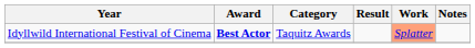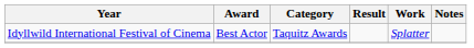Idyllwild International Festival of Cinema | Award: bold -> normal
Idyllwild International Festival of Cinema | Work: lightsalmon background -> no background
